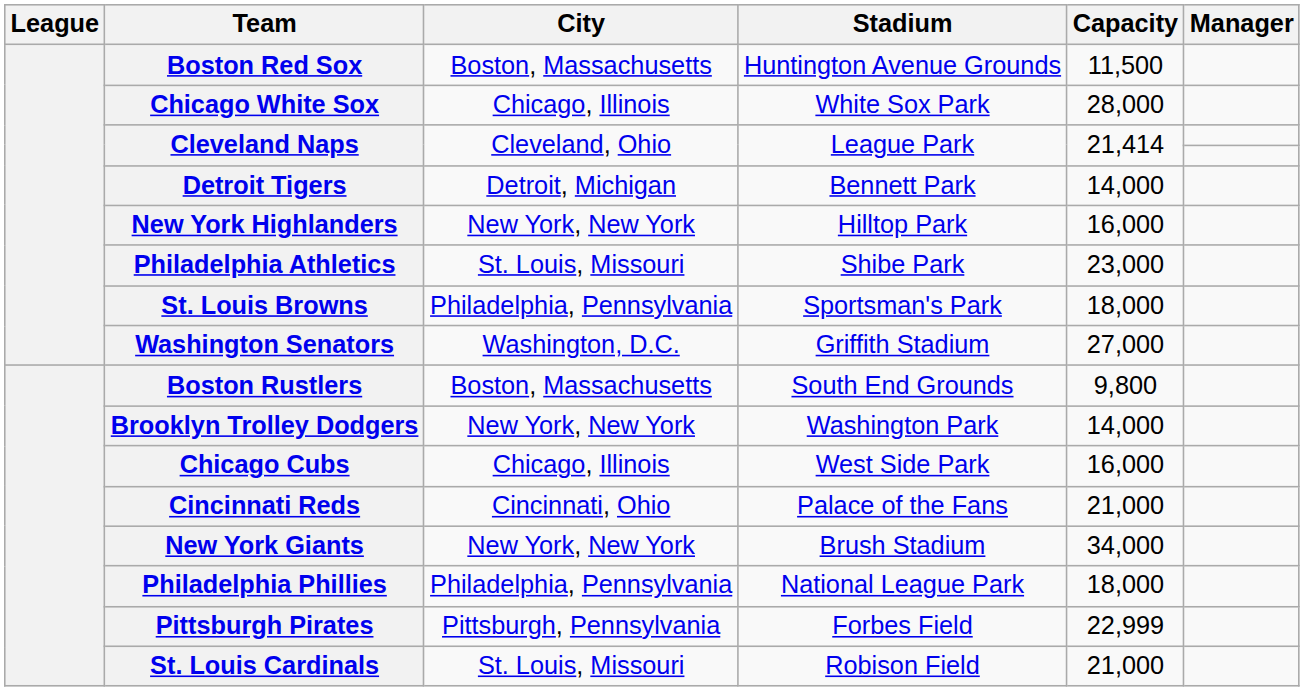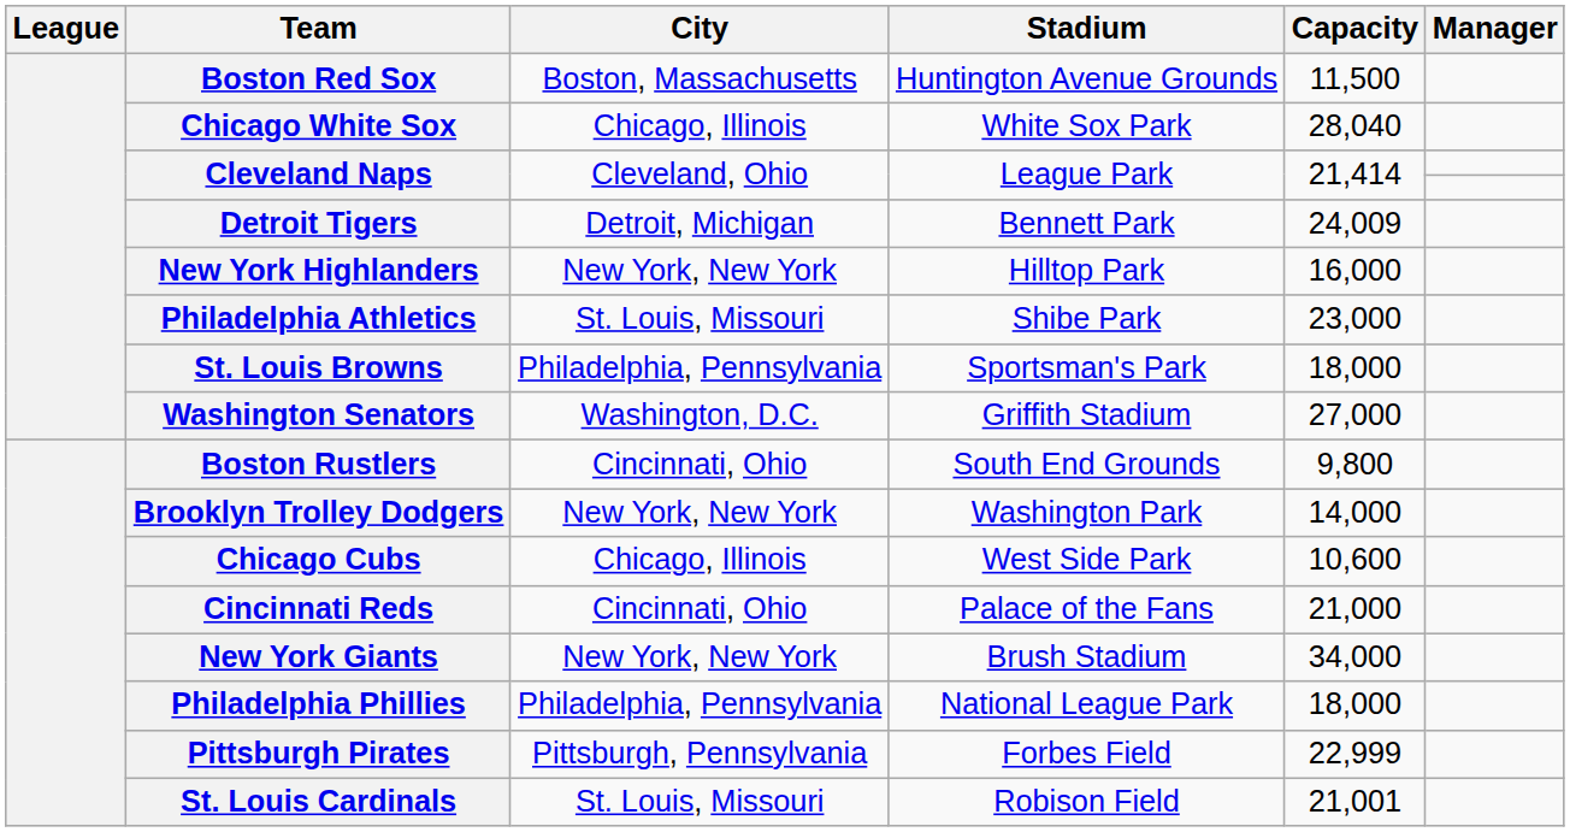Chicago White Sox | Capacity: 28,000 -> 28,040
Detroit Tigers | Capacity: 14,000 -> 24,009
Boston Rustlers | City: Boston, Massachusetts -> Cincinnati, Ohio
Chicago Cubs | Capacity: 16,000 -> 10,600
St. Louis Cardinals | Capacity: 21,000 -> 21,001
